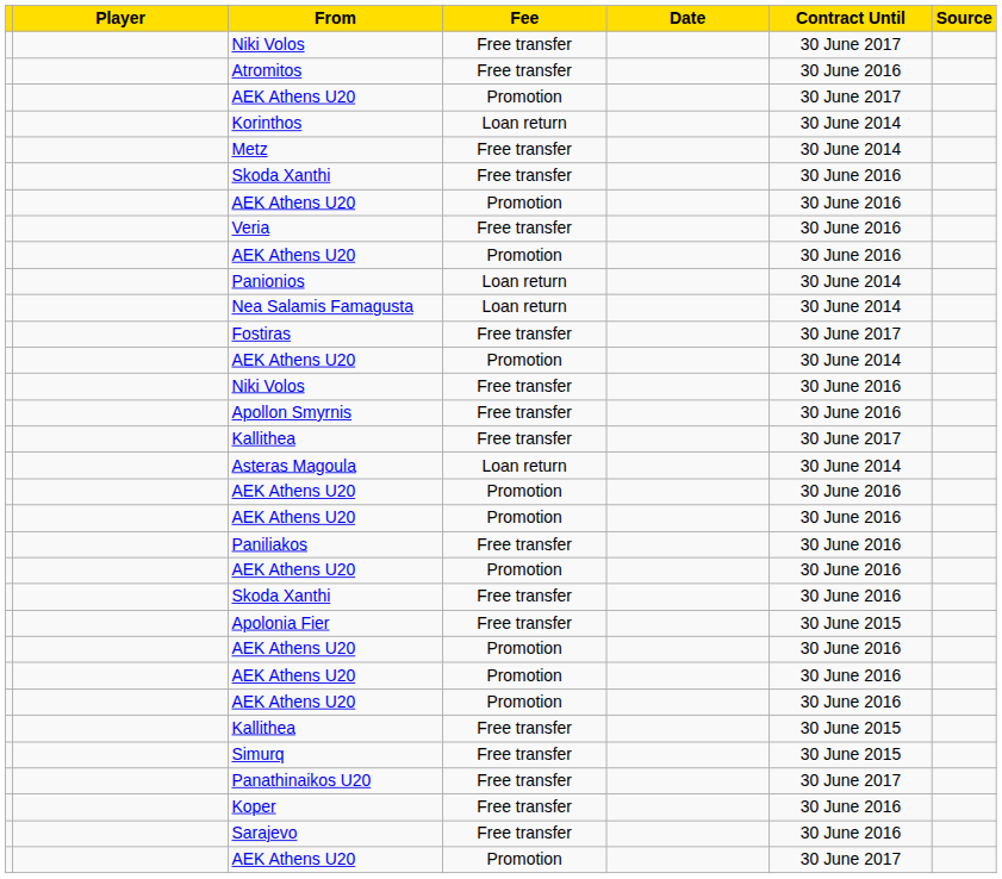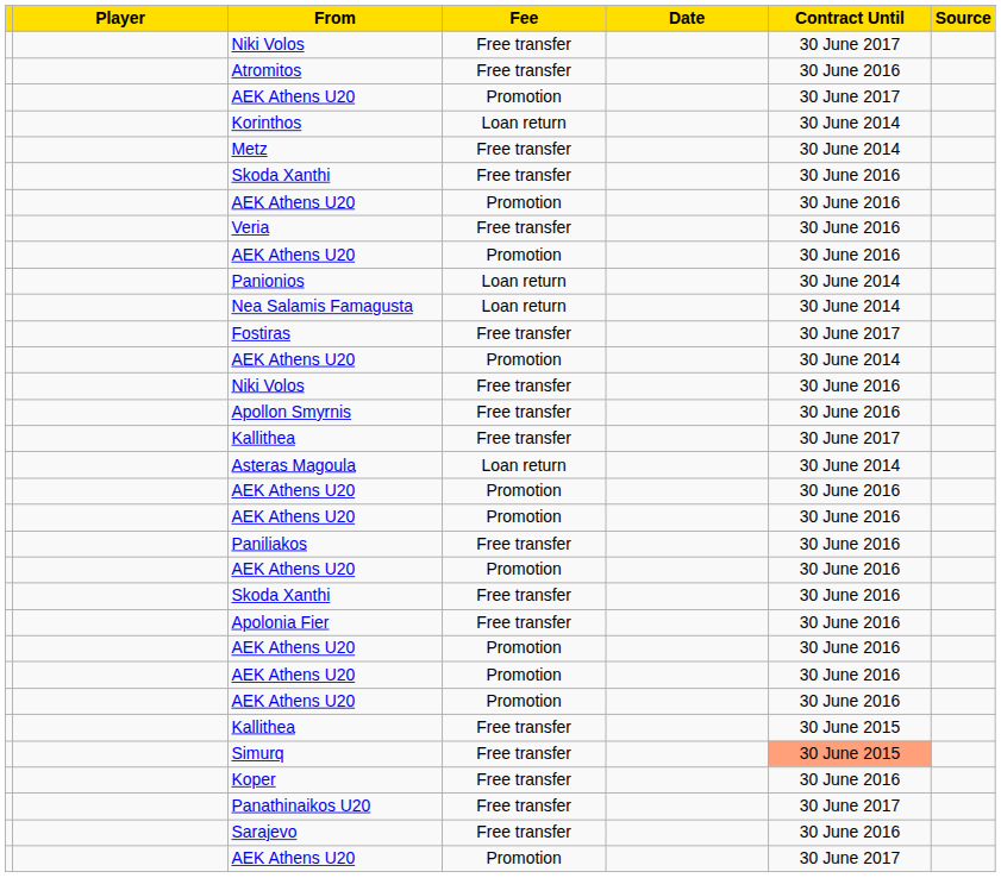Apolonia Fier | Contract Until: 30 June 2015 -> 30 June 2016
Simurq | Contract Until: no background -> lightsalmon background
rows swapped: Panathinaikos U20 <-> Koper
